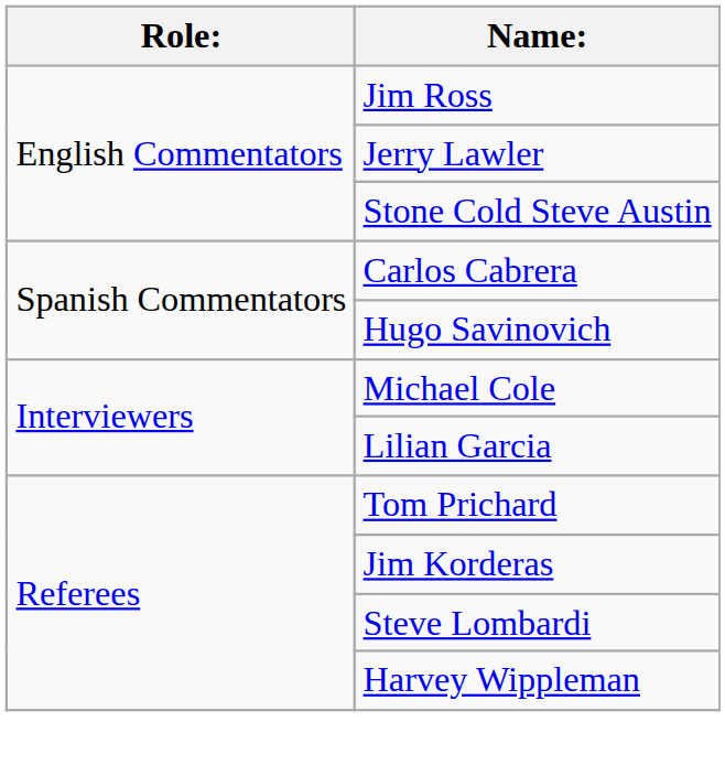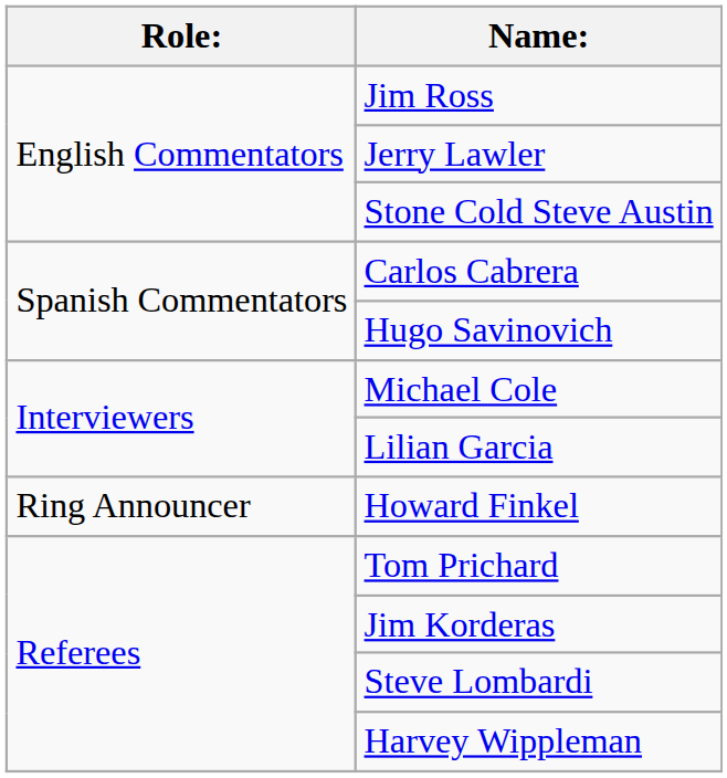+ row: Ring Announcer | Howard Finkel
